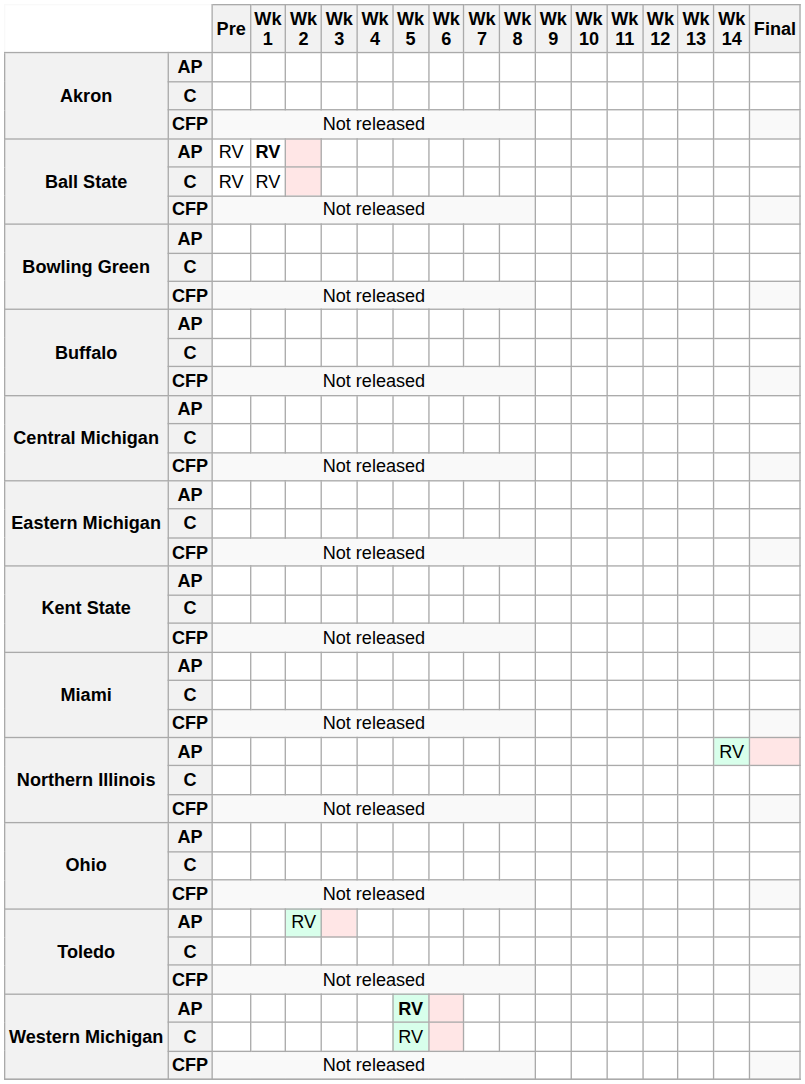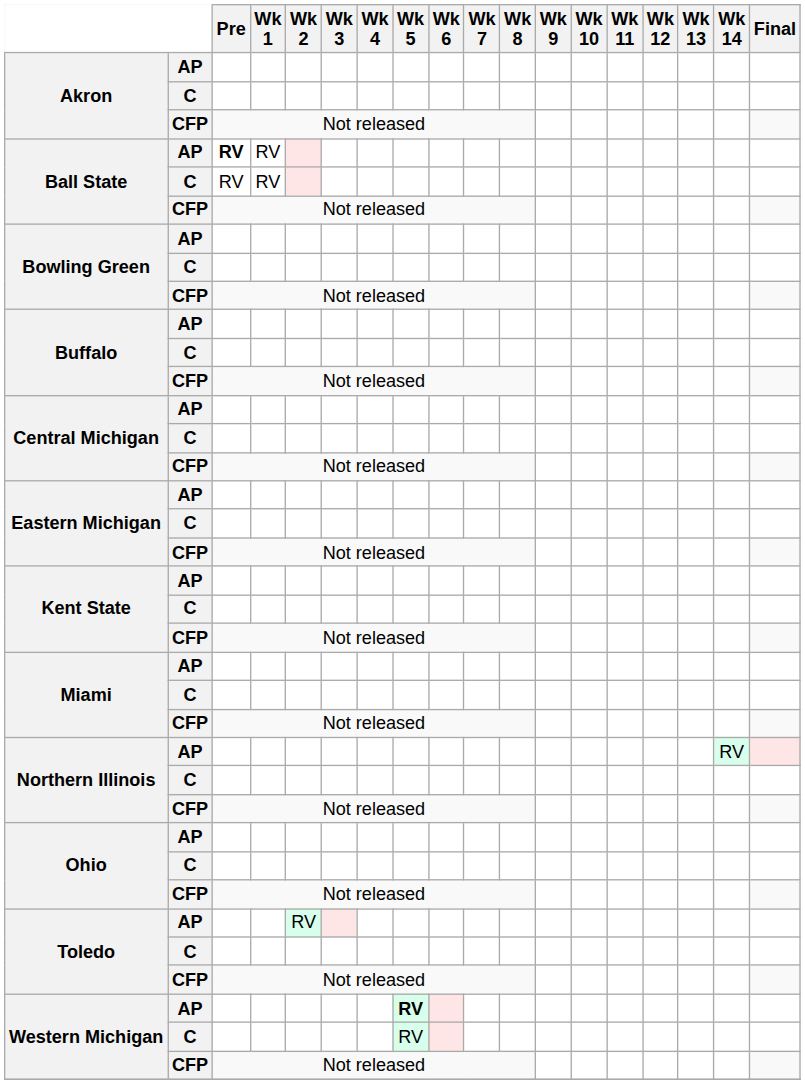Ball State / AP | Pre: normal -> bold
Ball State / AP | Wk 1: bold -> normal
